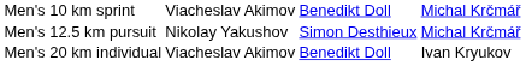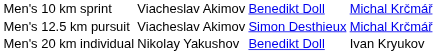Men's 12.5 km pursuit | column 2: Nikolay Yakushov -> Viacheslav Akimov
Men's 20 km individual | column 2: Viacheslav Akimov -> Nikolay Yakushov
